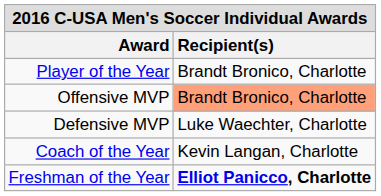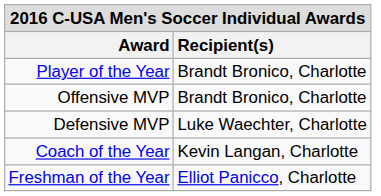Offensive MVP | Recipient(s): lightsalmon background -> no background
Freshman of the Year | Recipient(s): bold -> normal
